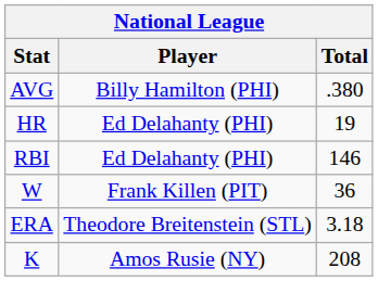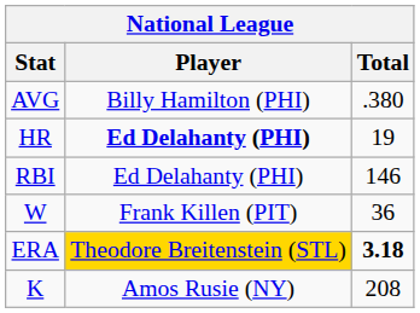HR | Player: normal -> bold
ERA | Player: no background -> gold background
ERA | Total: normal -> bold
